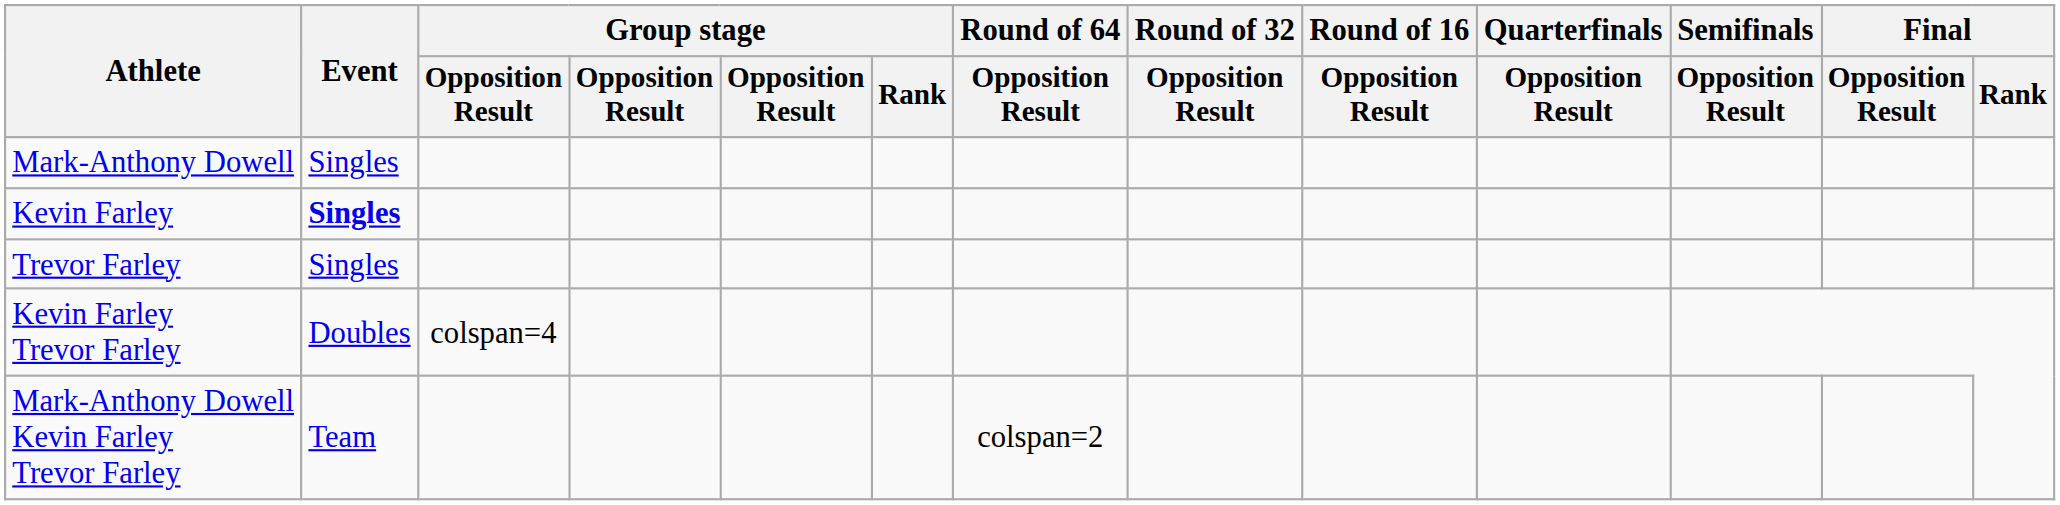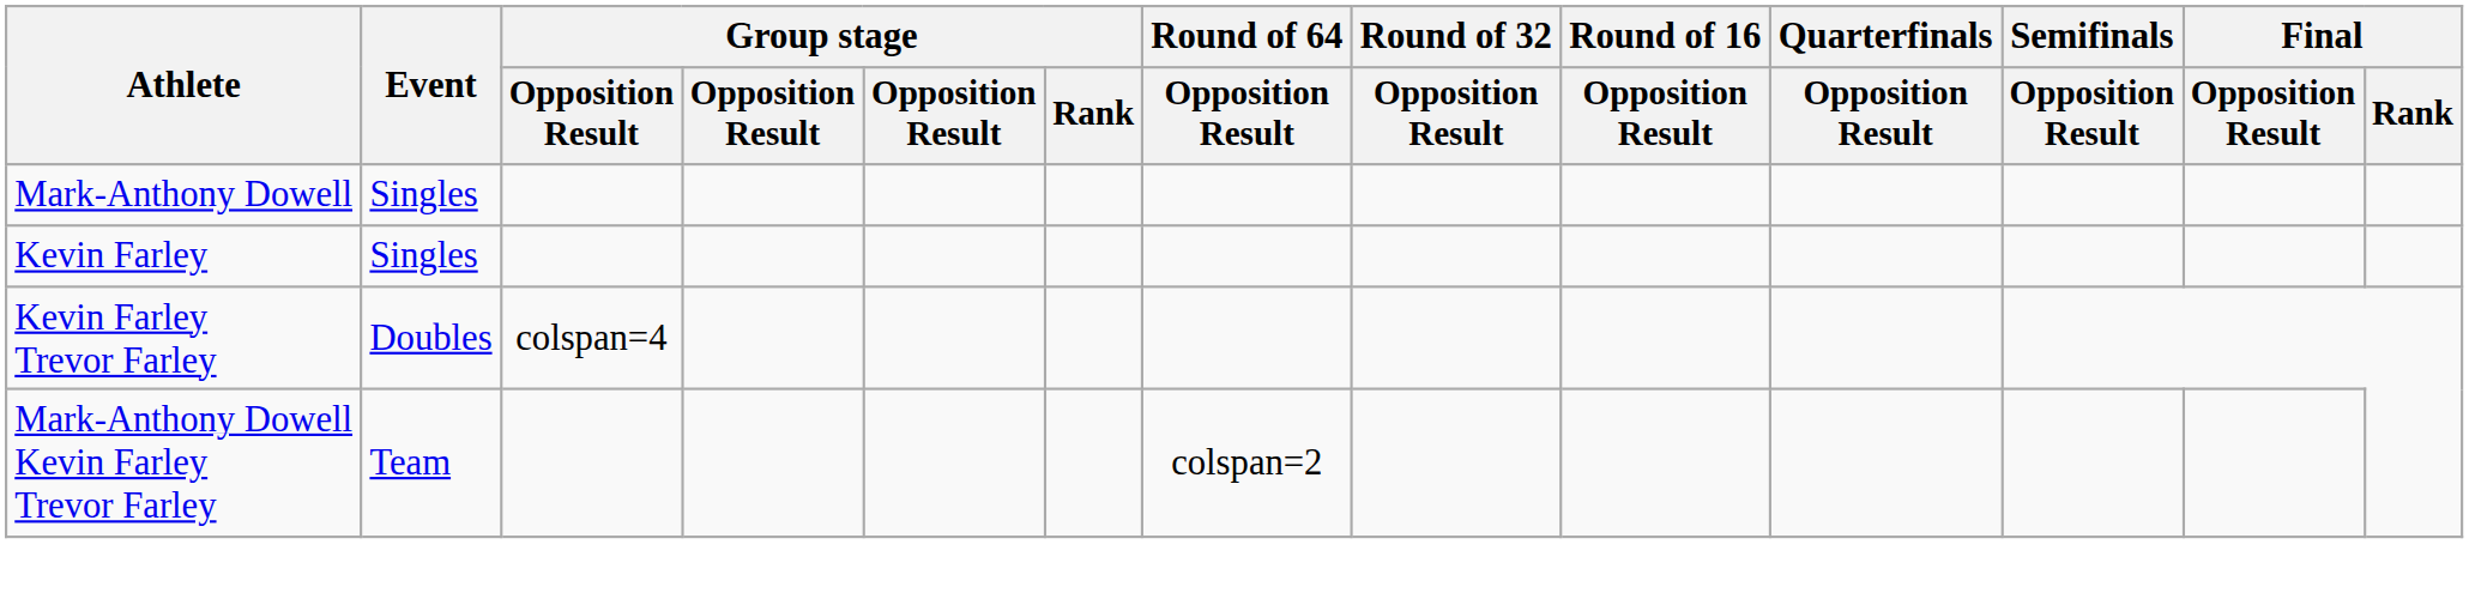Kevin Farley | Event: bold -> normal
- row: Trevor Farley | Singles
